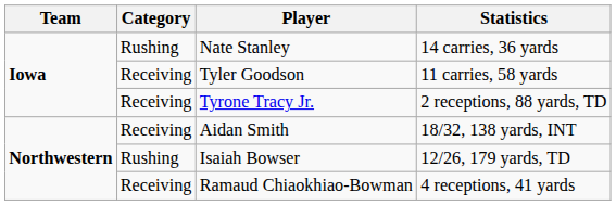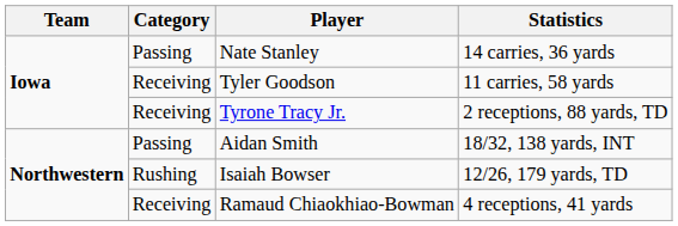Nate Stanley | Category: Rushing -> Passing
Aidan Smith | Category: Receiving -> Passing
